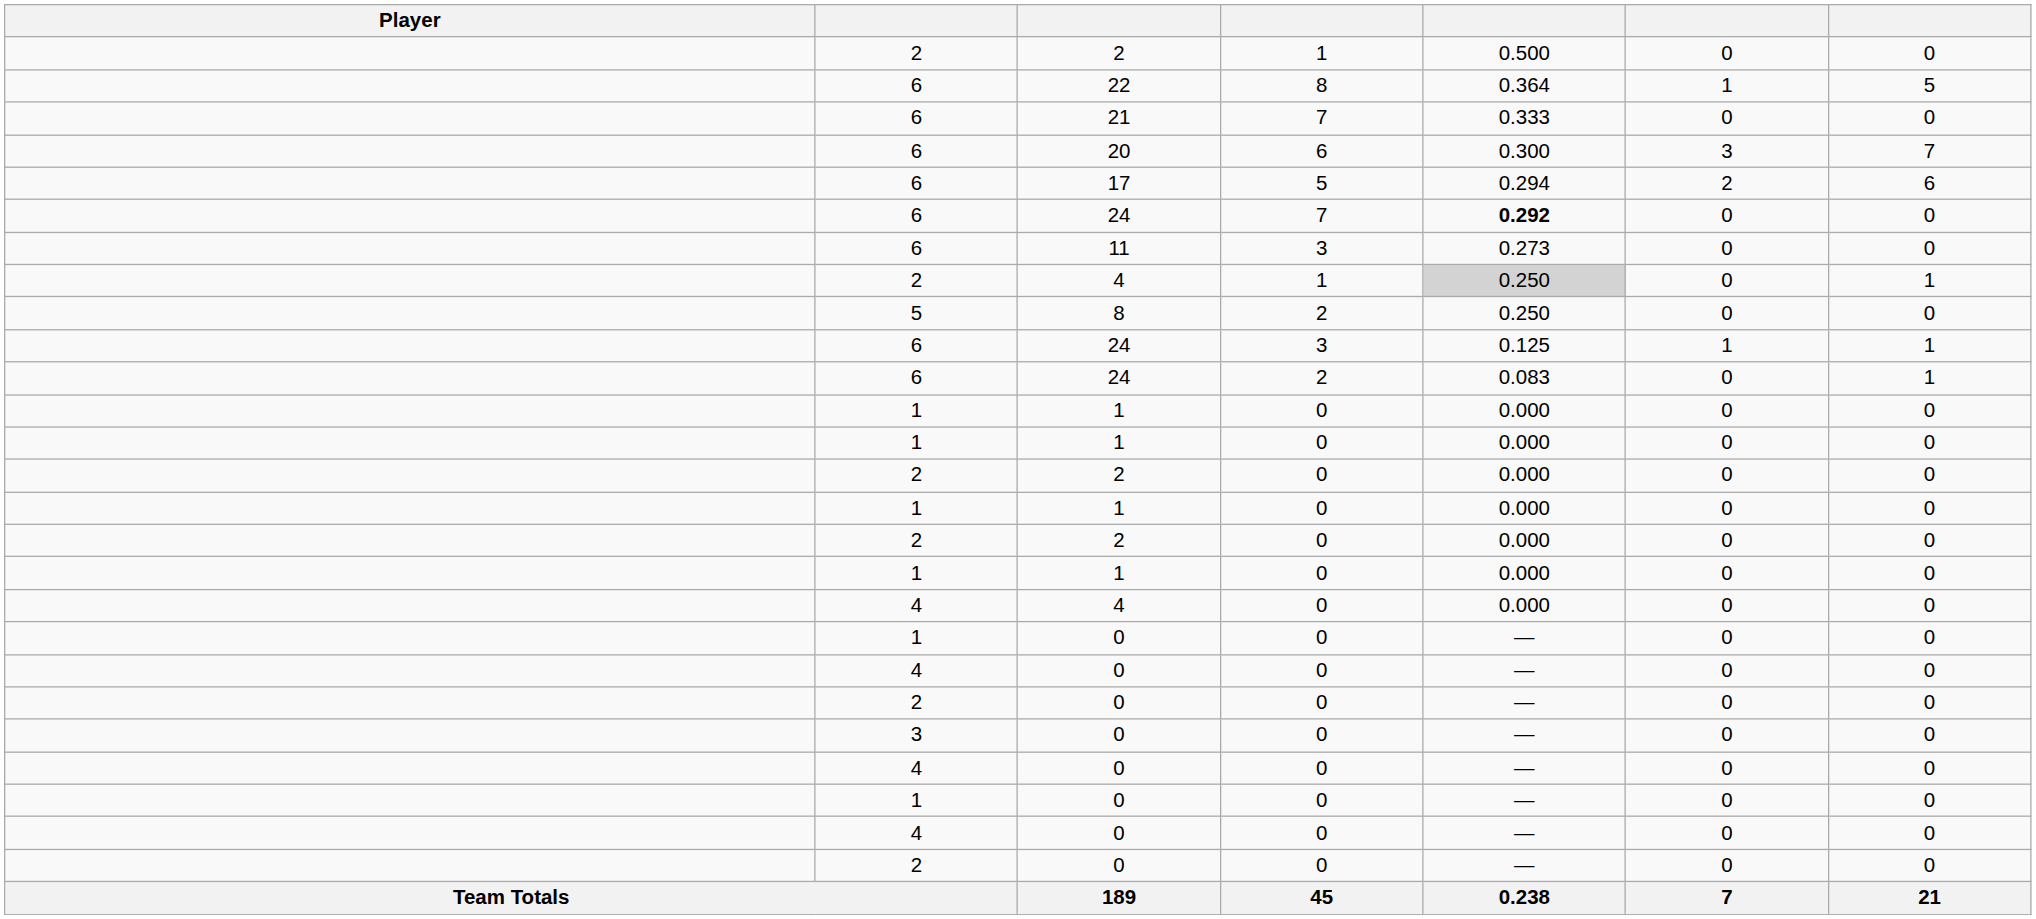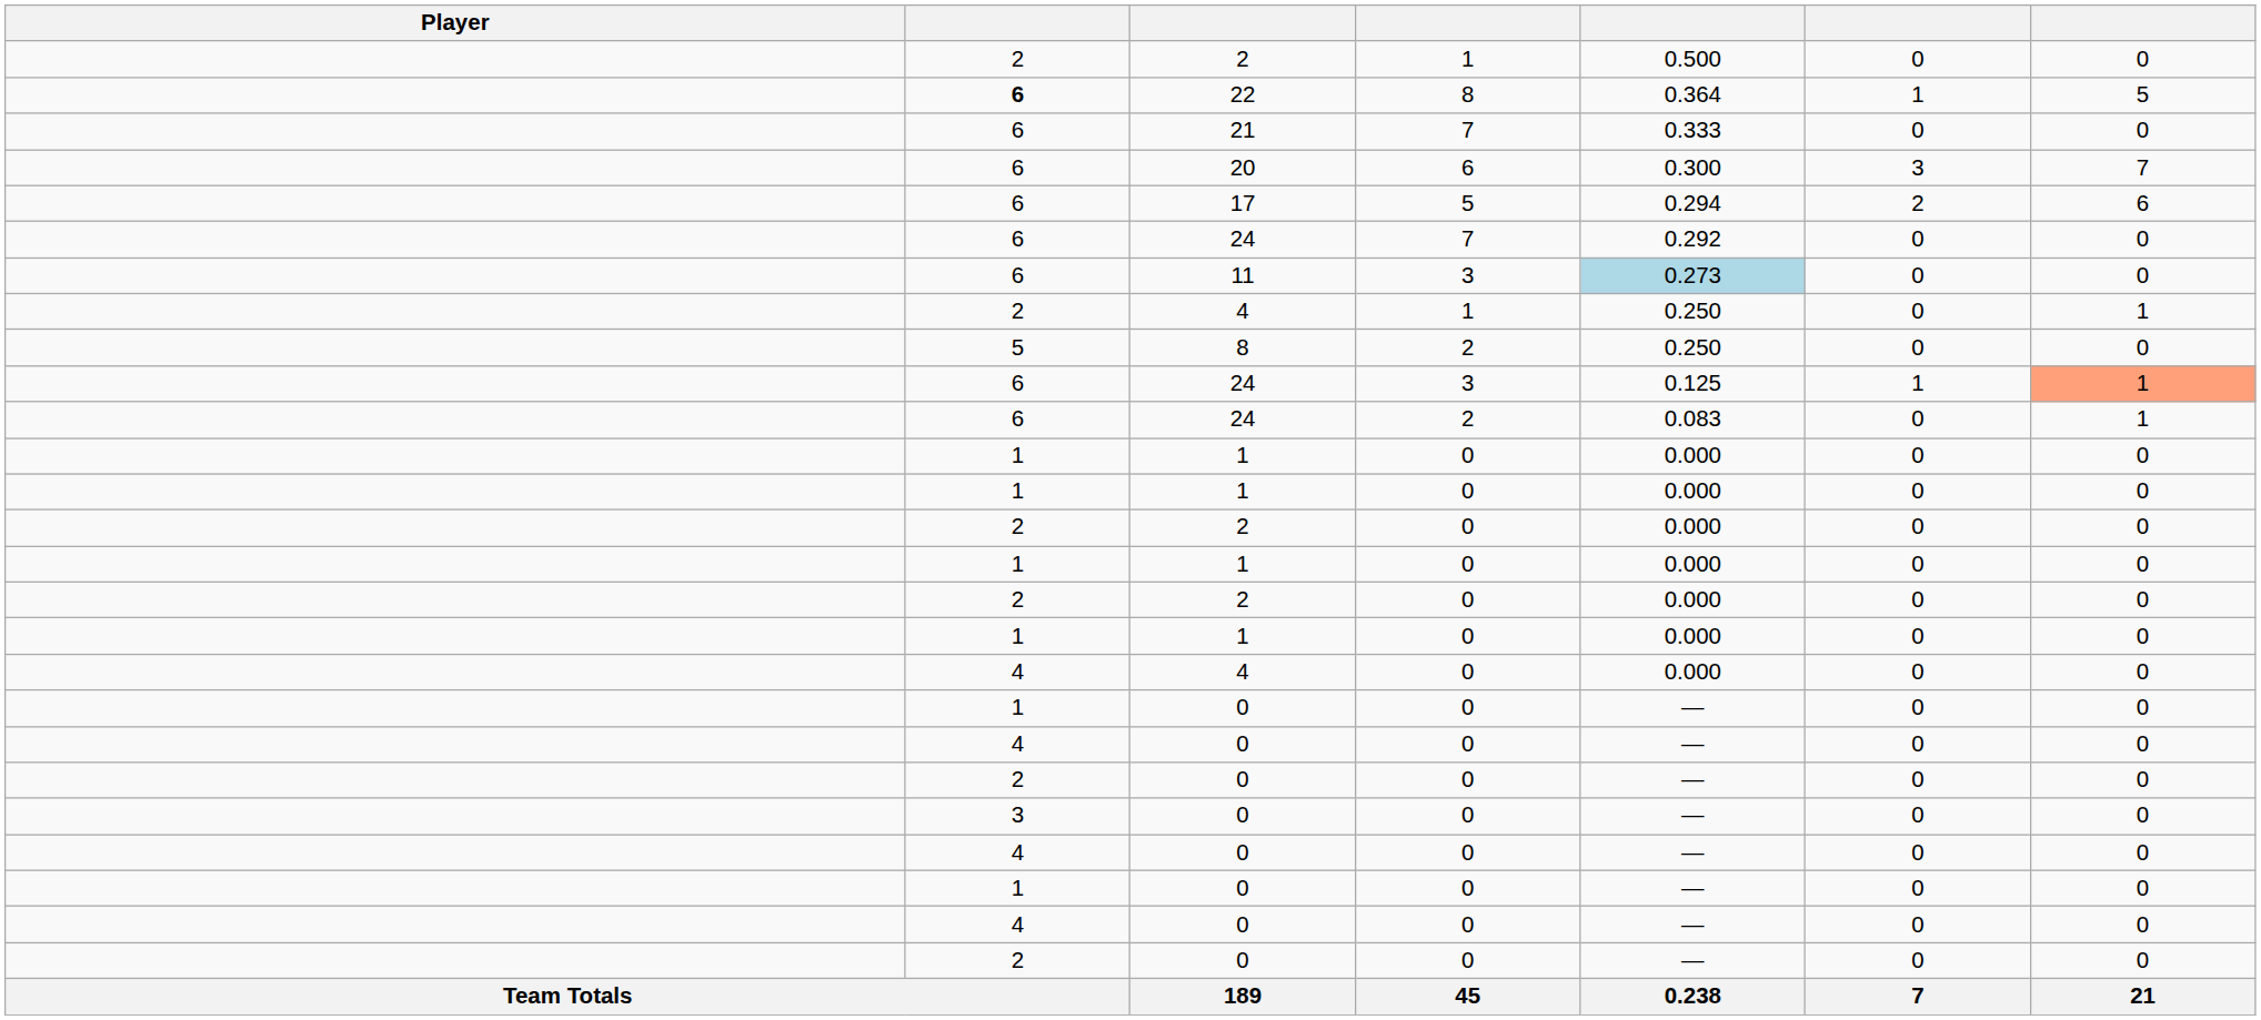22 | column 2: normal -> bold
24 / 7 | column 5: bold -> normal
11 | column 5: no background -> lightblue background
4 / 1 | column 5: lightgrey background -> no background
24 / 3 | column 7: no background -> lightsalmon background
